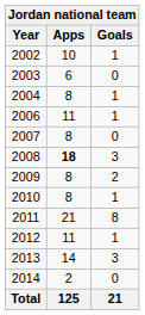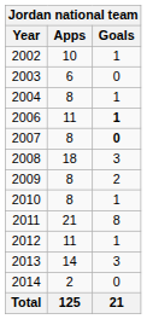2006 | Goals: normal -> bold
2007 | Goals: normal -> bold
2008 | Apps: bold -> normal
